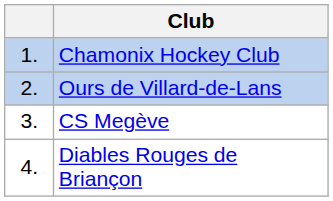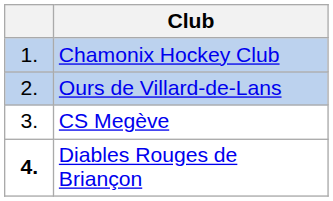Diables Rouges de Briançon | column 1: normal -> bold
